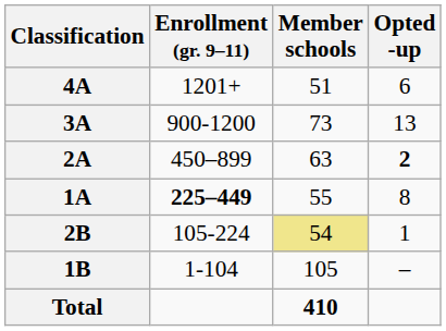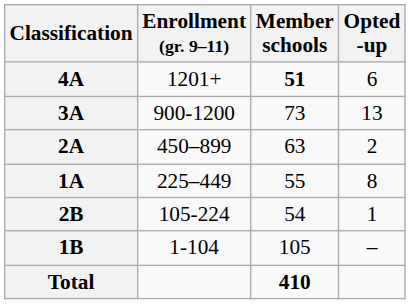4A | Member schools: normal -> bold
2A | Opted -up: bold -> normal
1A | Enrollment (gr. 9–11): bold -> normal
2B | Member schools: khaki background -> no background
